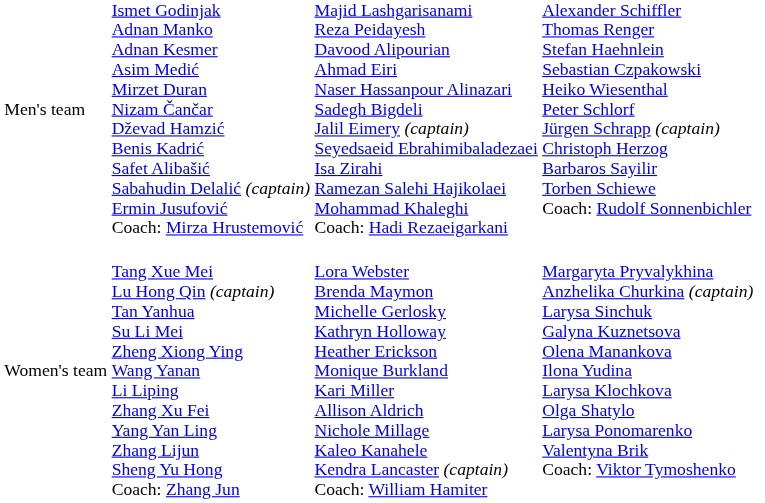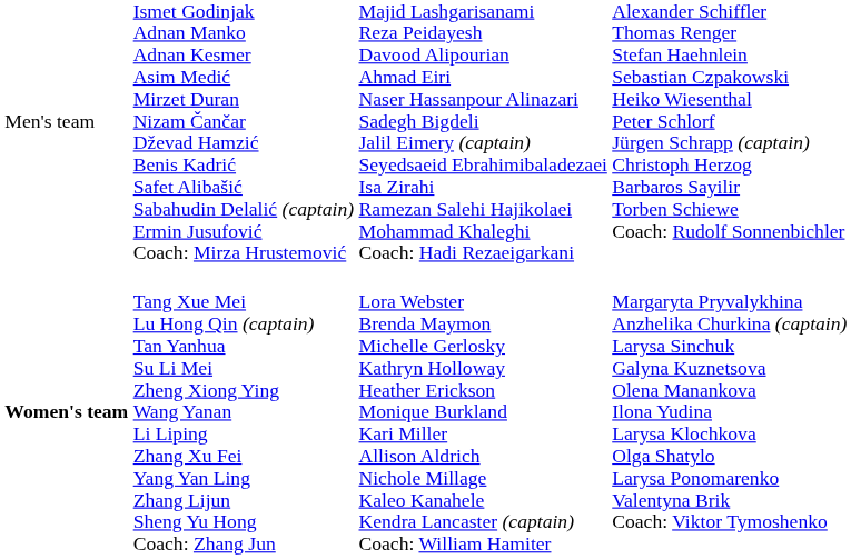Women's team | column 1: normal -> bold
